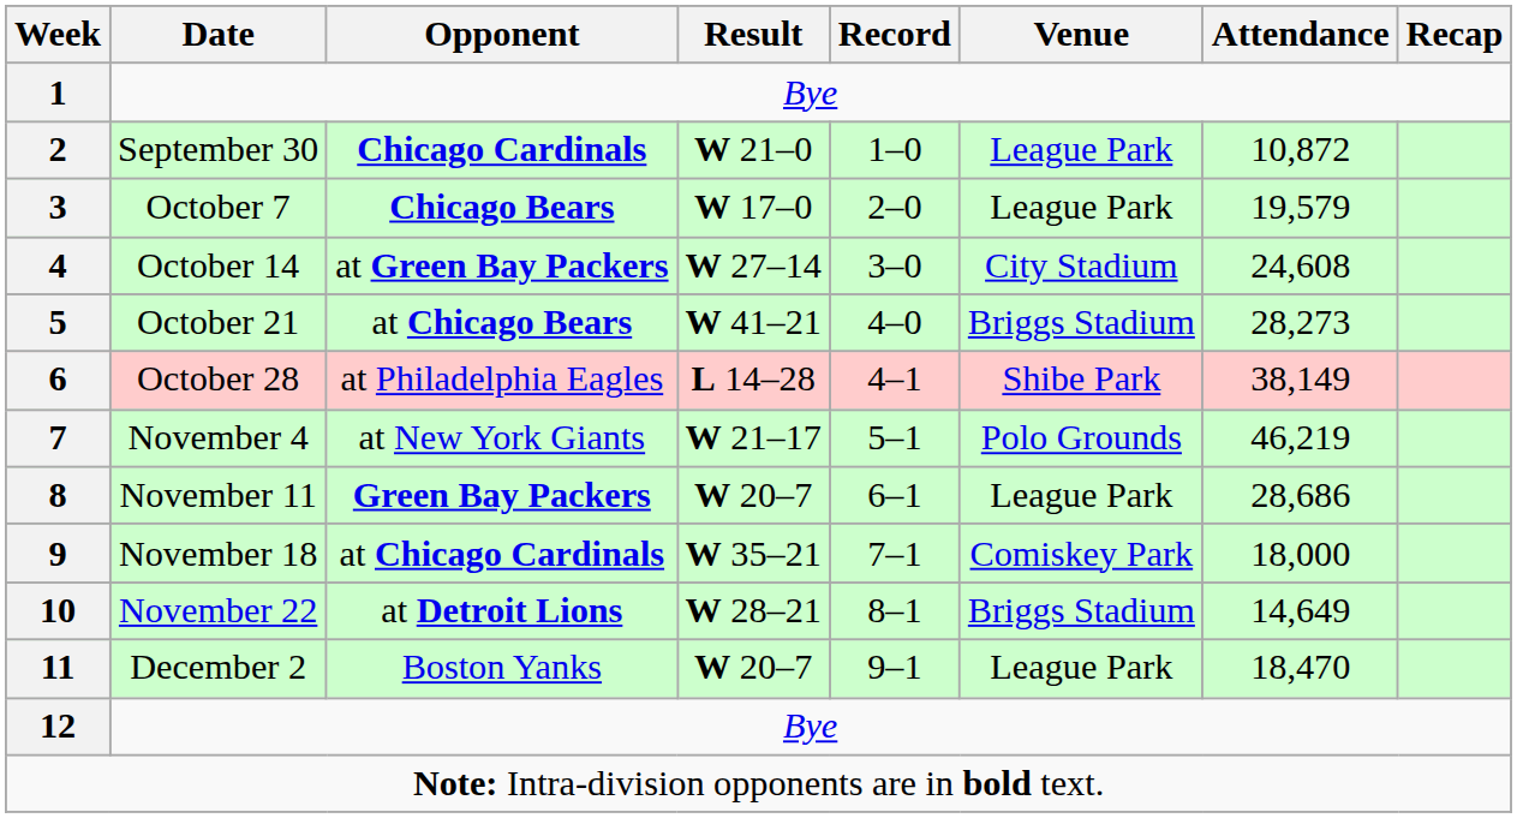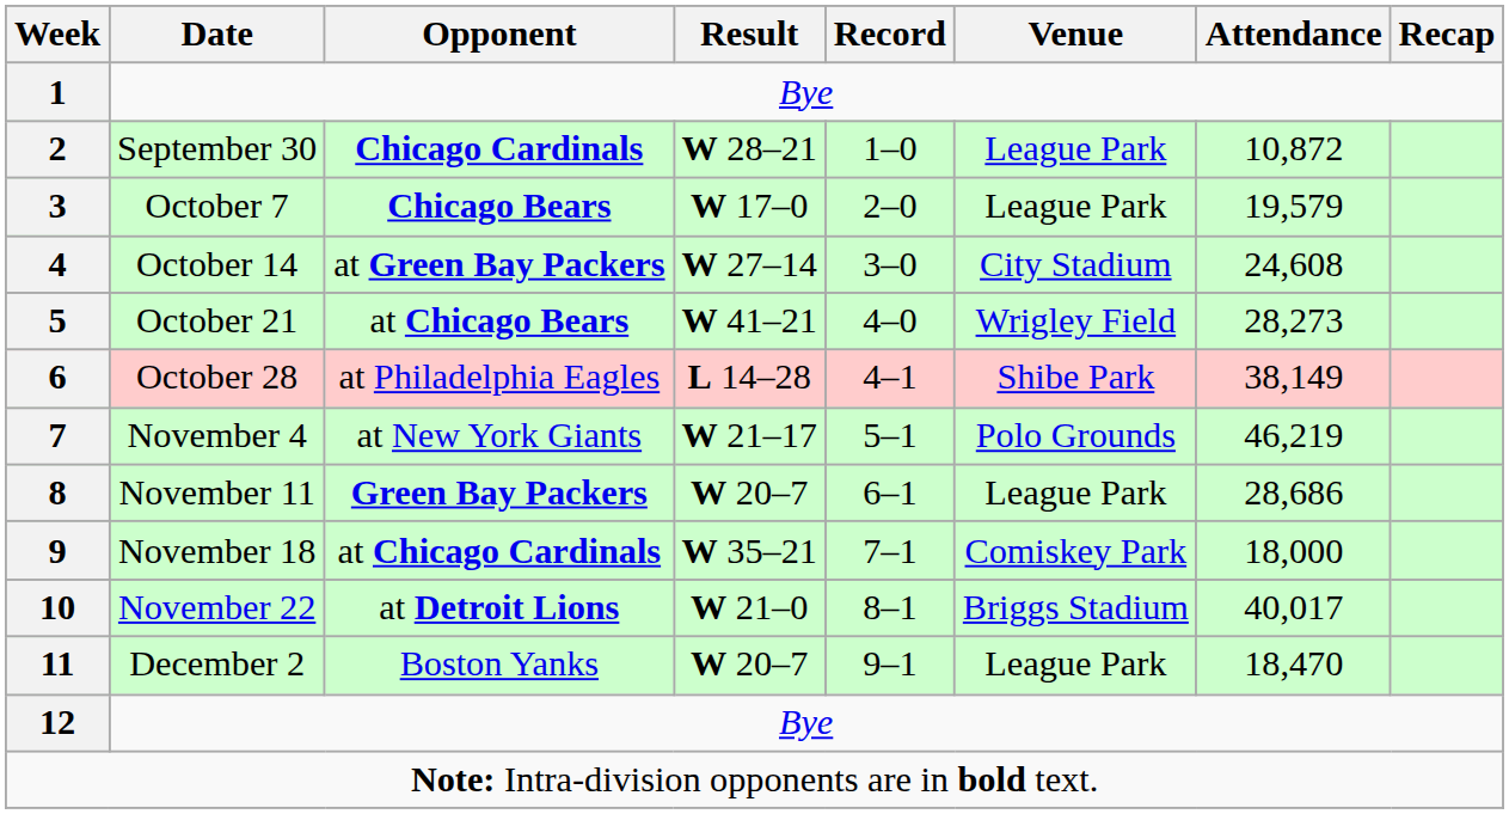2 | Result: W 21–0 -> W 28–21
5 | Venue: Briggs Stadium -> Wrigley Field
10 | Result: W 28–21 -> W 21–0
10 | Attendance: 14,649 -> 40,017
